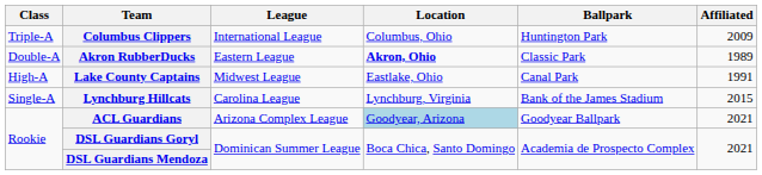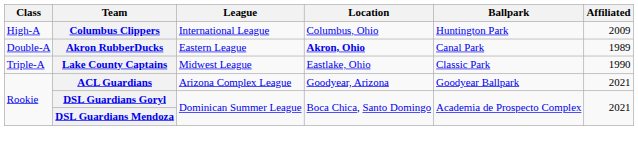Columbus Clippers | Class: Triple-A -> High-A
Akron RubberDucks | Ballpark: Classic Park -> Canal Park
Lake County Captains | Class: High-A -> Triple-A
Lake County Captains | Ballpark: Canal Park -> Classic Park
Lake County Captains | Affiliated: 1991 -> 1990
- row: Single-A | Lynchburg Hillcats | Carolina League | Lynchburg, Virginia | Bank of the James Stadium | 2015
ACL Guardians | Location: lightblue background -> no background
